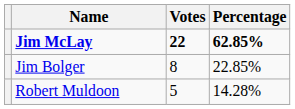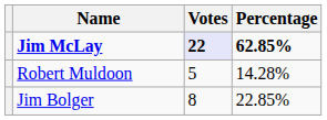Jim McLay | Votes: no background -> lavender background
rows swapped: Jim Bolger <-> Robert Muldoon
